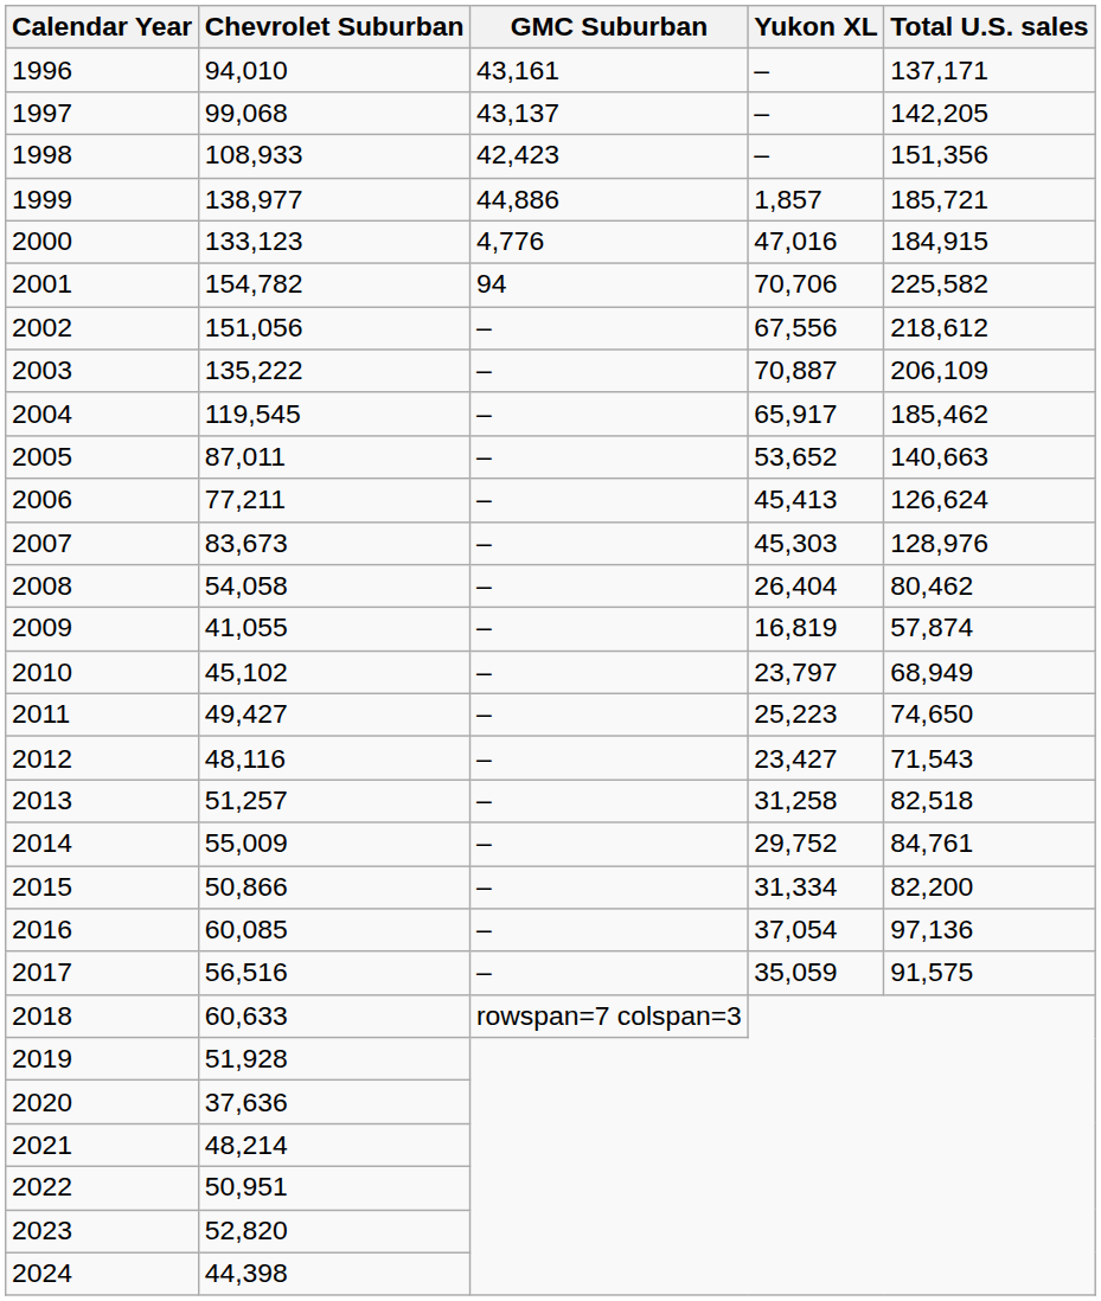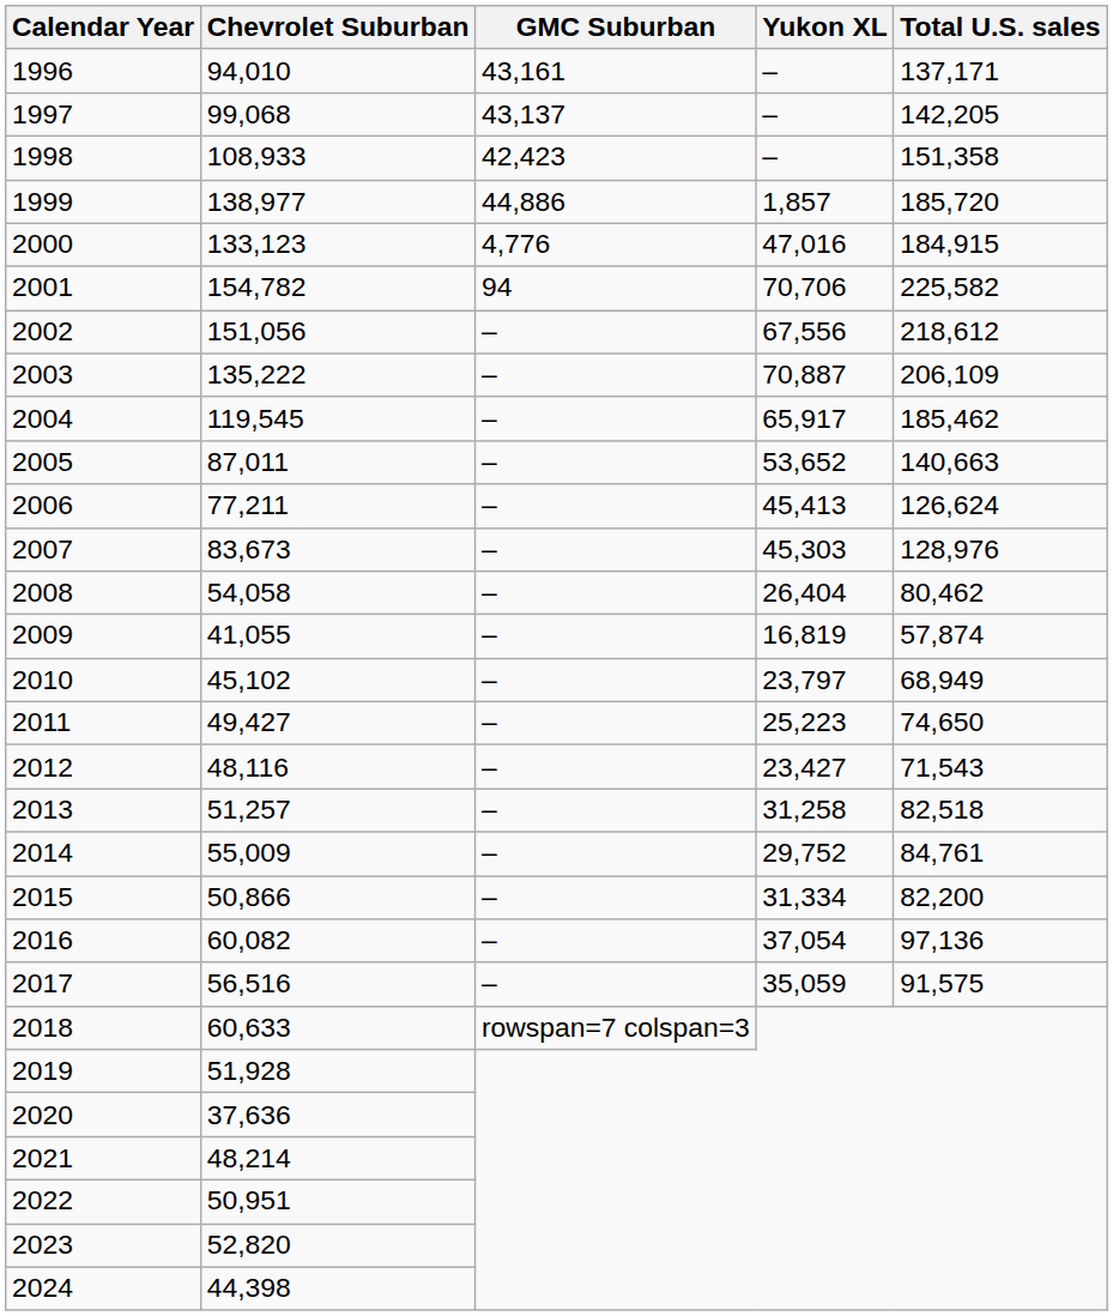1998 | Total U.S. sales: 151,356 -> 151,358
1999 | Total U.S. sales: 185,721 -> 185,720
2016 | Chevrolet Suburban: 60,085 -> 60,082
